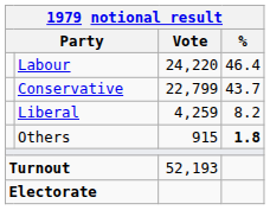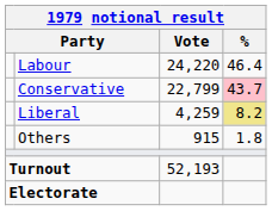Conservative | %: no background -> pink background
Liberal | %: no background -> khaki background
Others | %: bold -> normal
